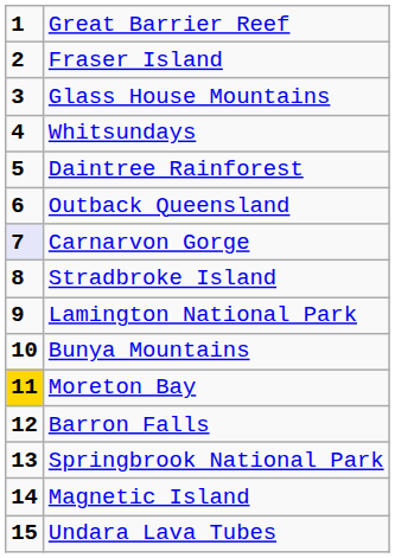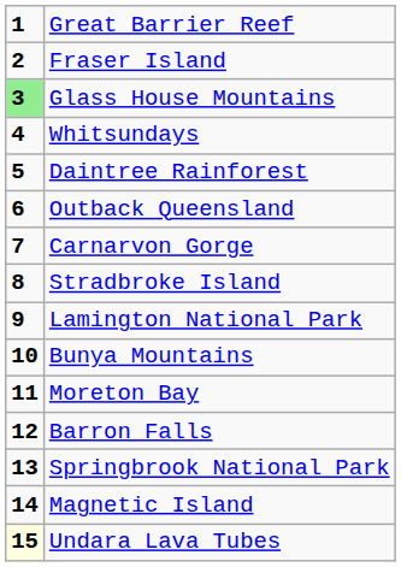Glass House Mountains | column 1: no background -> lightgreen background
Carnarvon Gorge | column 1: lavender background -> no background
Moreton Bay | column 1: gold background -> no background
Undara Lava Tubes | column 1: no background -> lightyellow background
